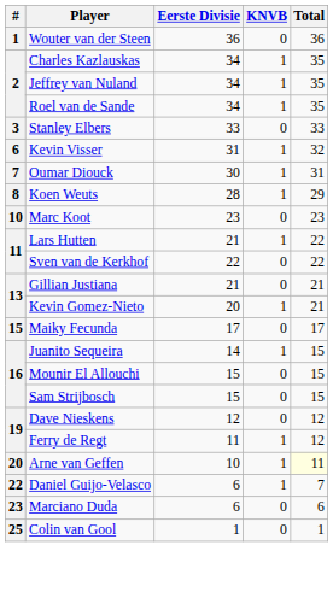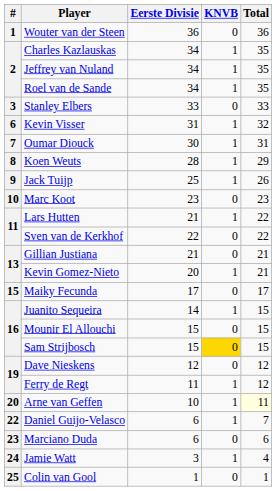+ row: 9 | Jack Tuijp | 25 | 1 | 26
Sam Strijbosch | KNVB: no background -> gold background
+ row: 24 | Jamie Watt | 3 | 1 | 4
